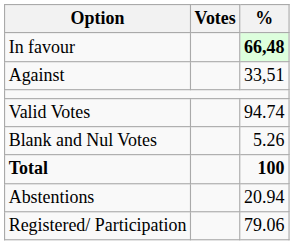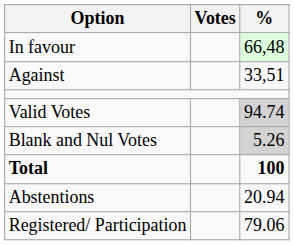In favour | %: bold -> normal
Valid Votes | %: no background -> lightgrey background
Blank and Nul Votes | %: no background -> lightgrey background
